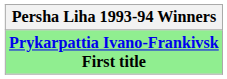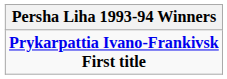row 2 | column 1: lightgreen background -> no background
